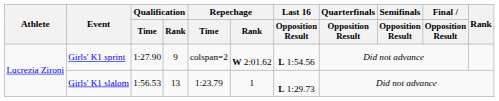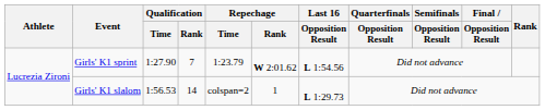Girls' K1 sprint | Qualification / Rank: 9 -> 7
Girls' K1 sprint | Repechage / Time: colspan=2 -> 1:23.79
Girls' K1 slalom | Qualification / Rank: 13 -> 14
Girls' K1 slalom | Repechage / Time: 1:23.79 -> colspan=2
